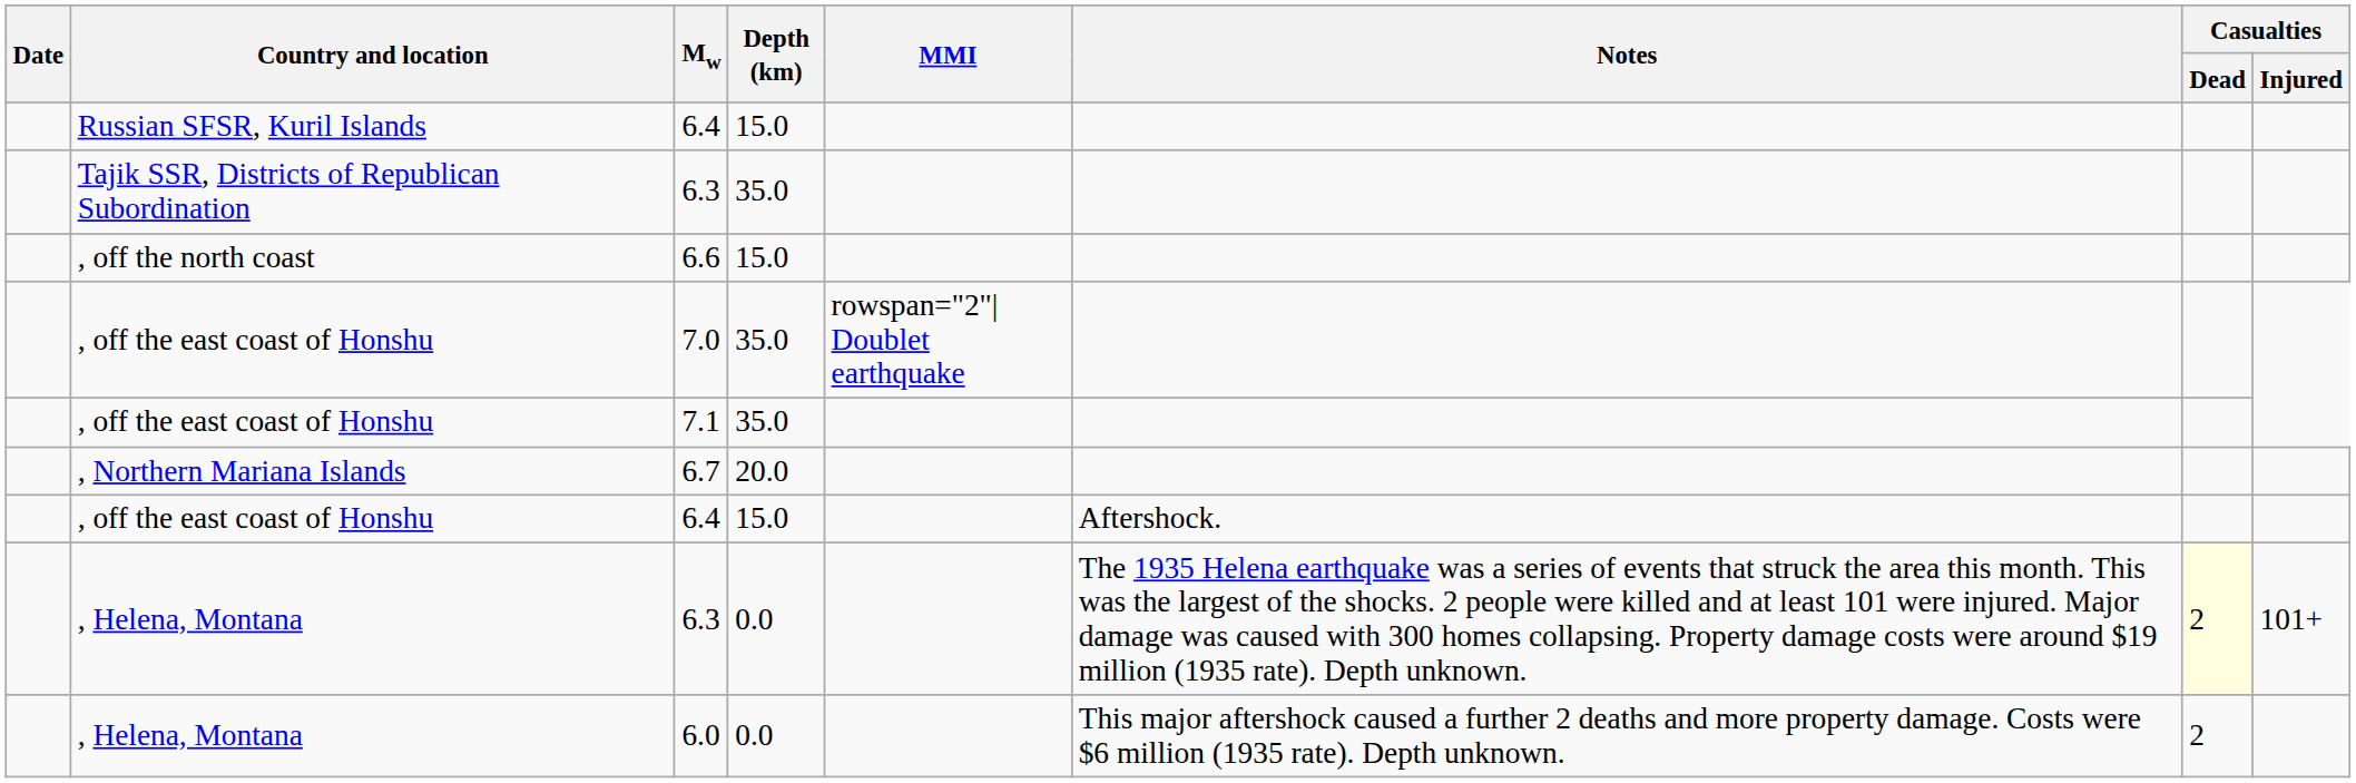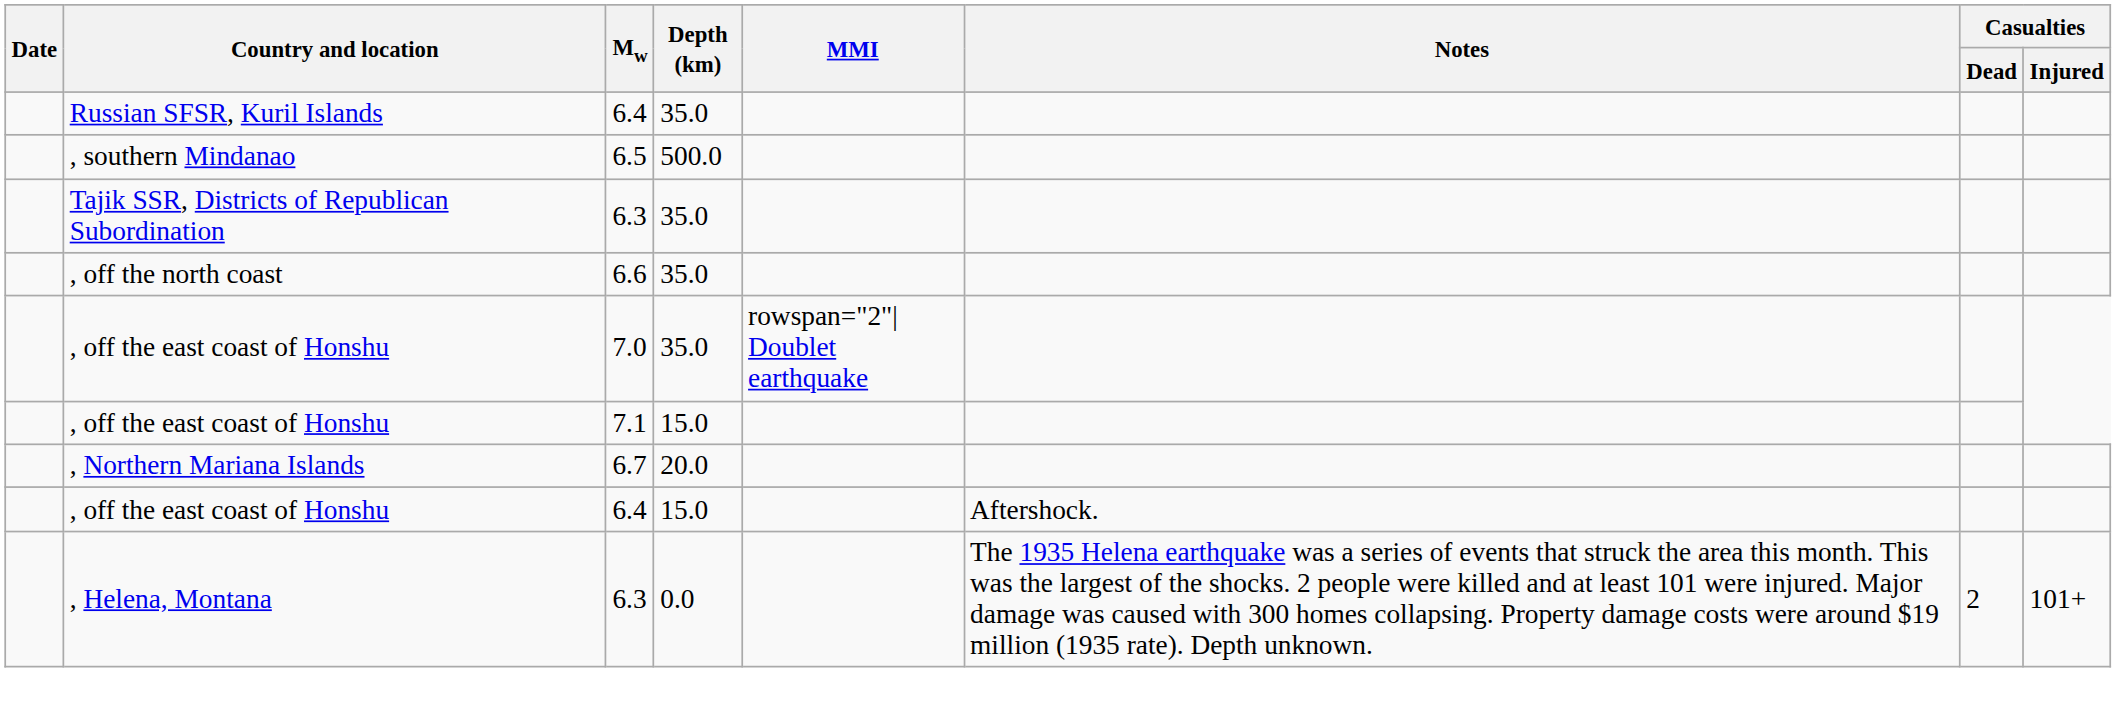Russian SFSR, Kuril Islands / 6.4 | Depth (km): 15.0 -> 35.0
+ row: , southern Mindanao | 6.5 | 500.0
6.6 | Depth (km): 15.0 -> 35.0
7.1 | Depth (km): 35.0 -> 15.0
, Helena, Montana / 6.3 | Casualties / Dead: lightyellow background -> no background
- row: , Helena, Montana | 6.0 | 0.0 | This major aftershock caused a further 2 deaths and more property damage. Costs were $6 million (1935 rate). Depth unknown. | 2
